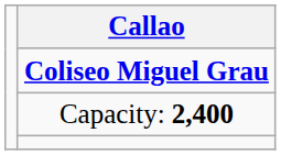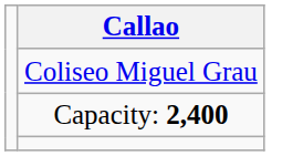Coliseo Miguel Grau | Callao: bold -> normal
